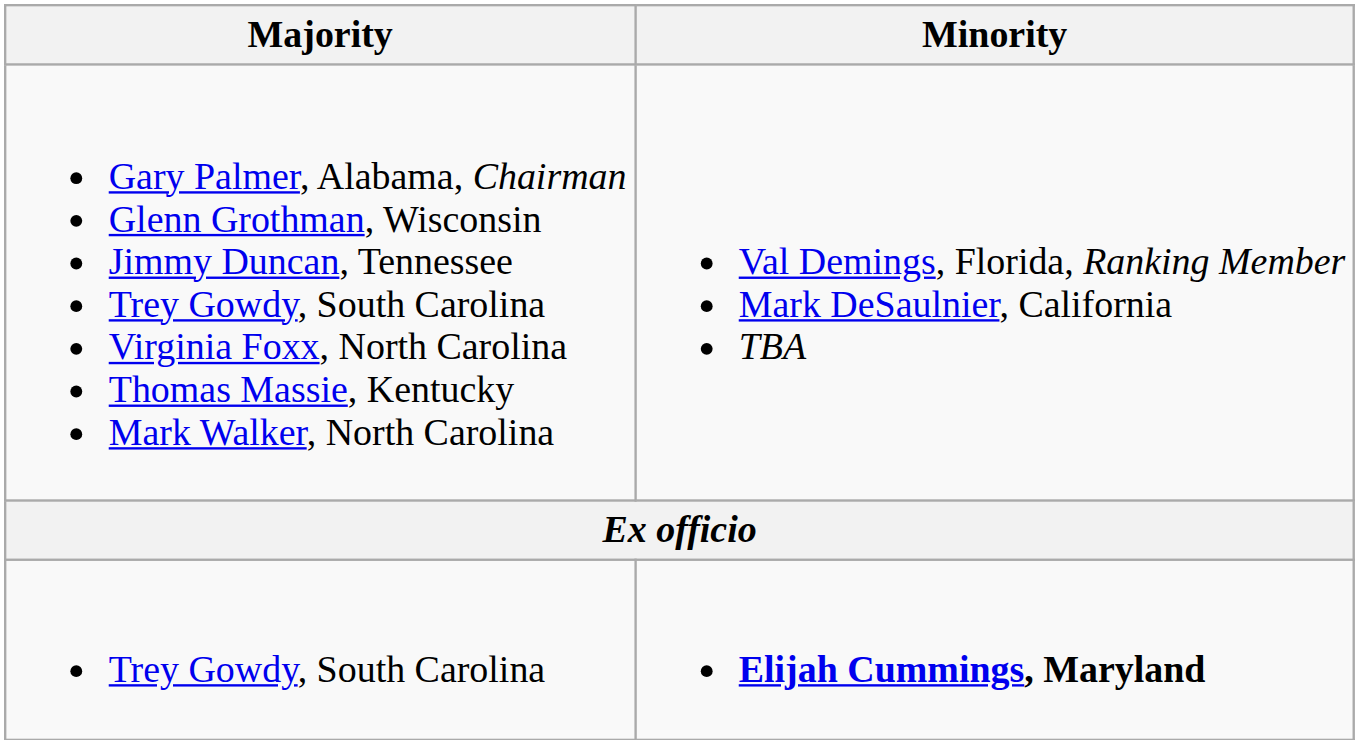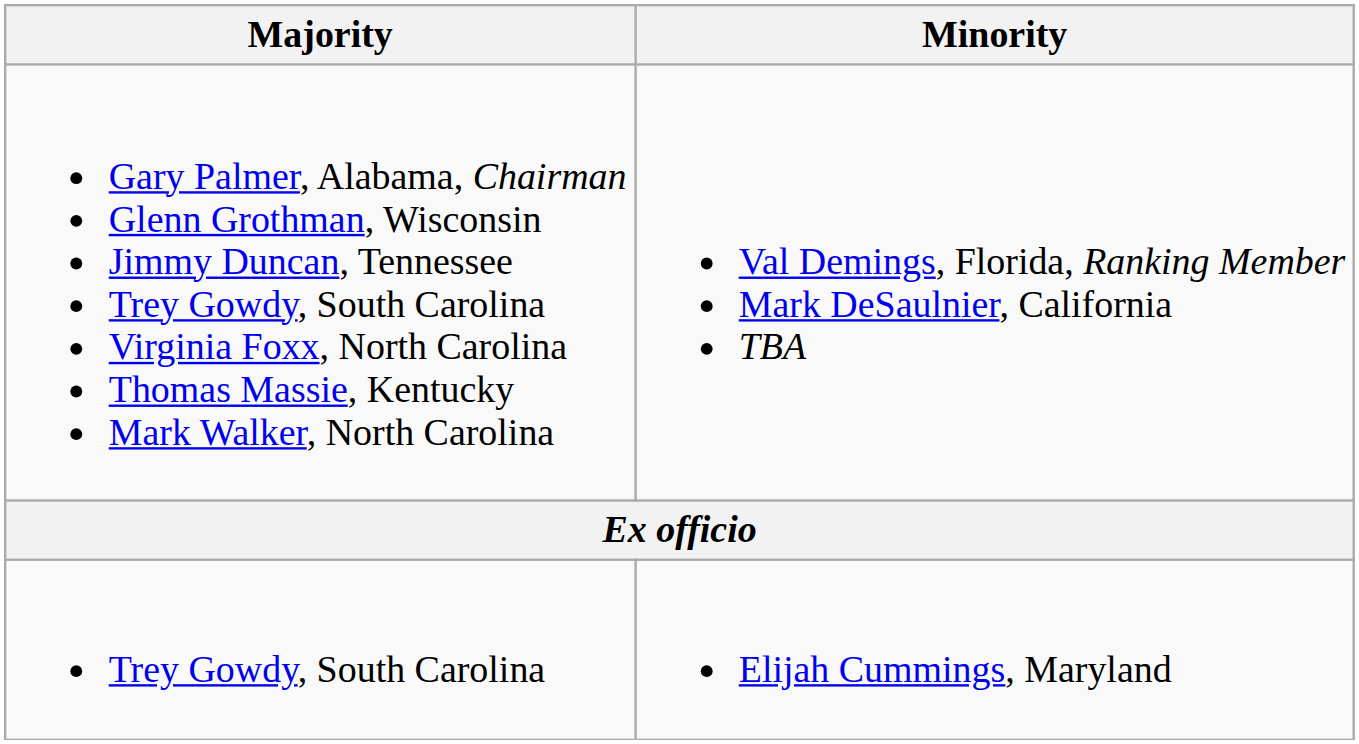Trey Gowdy, South Carolina | Minority: bold -> normal
